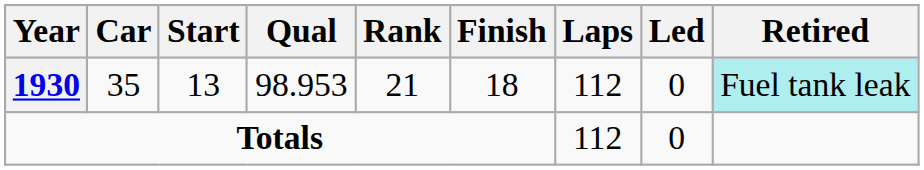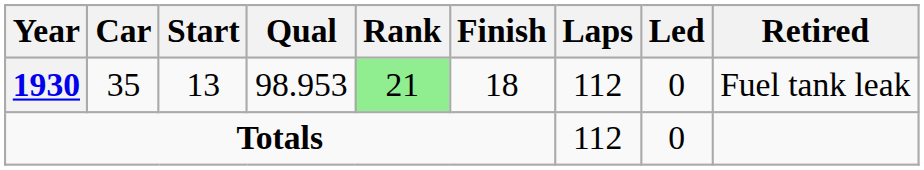1930 | Rank: no background -> lightgreen background
1930 | Retired: paleturquoise background -> no background
